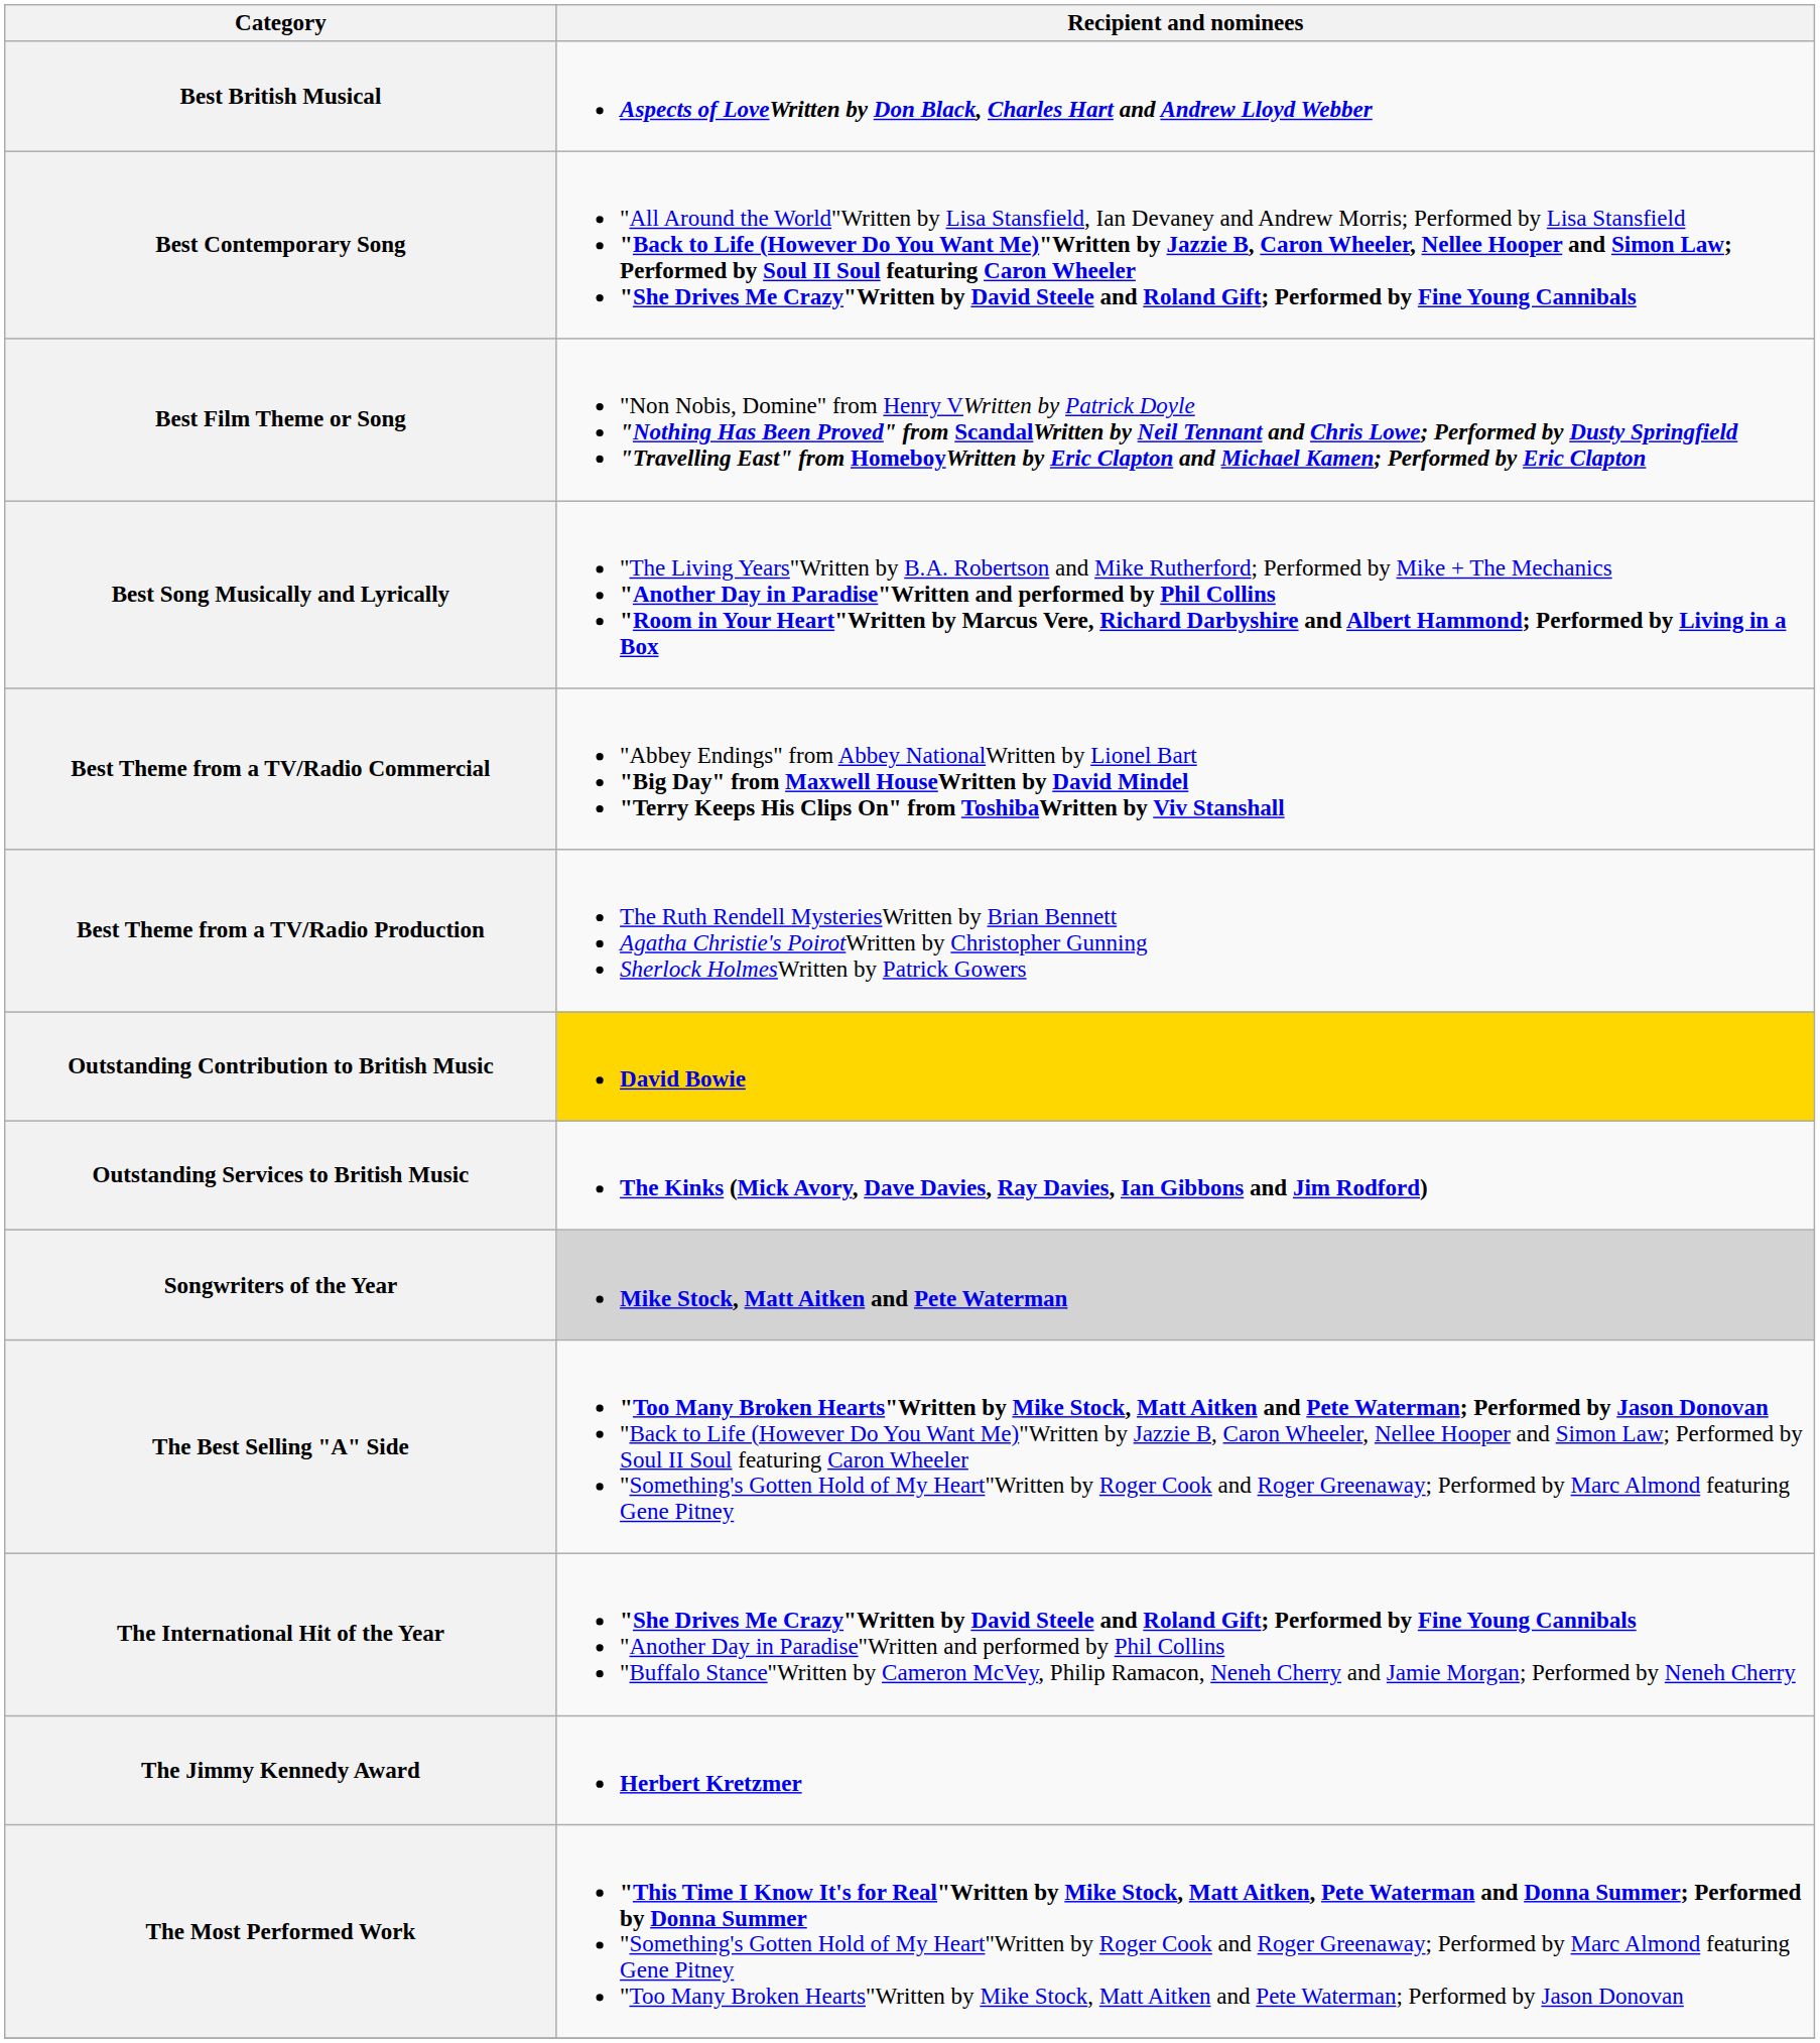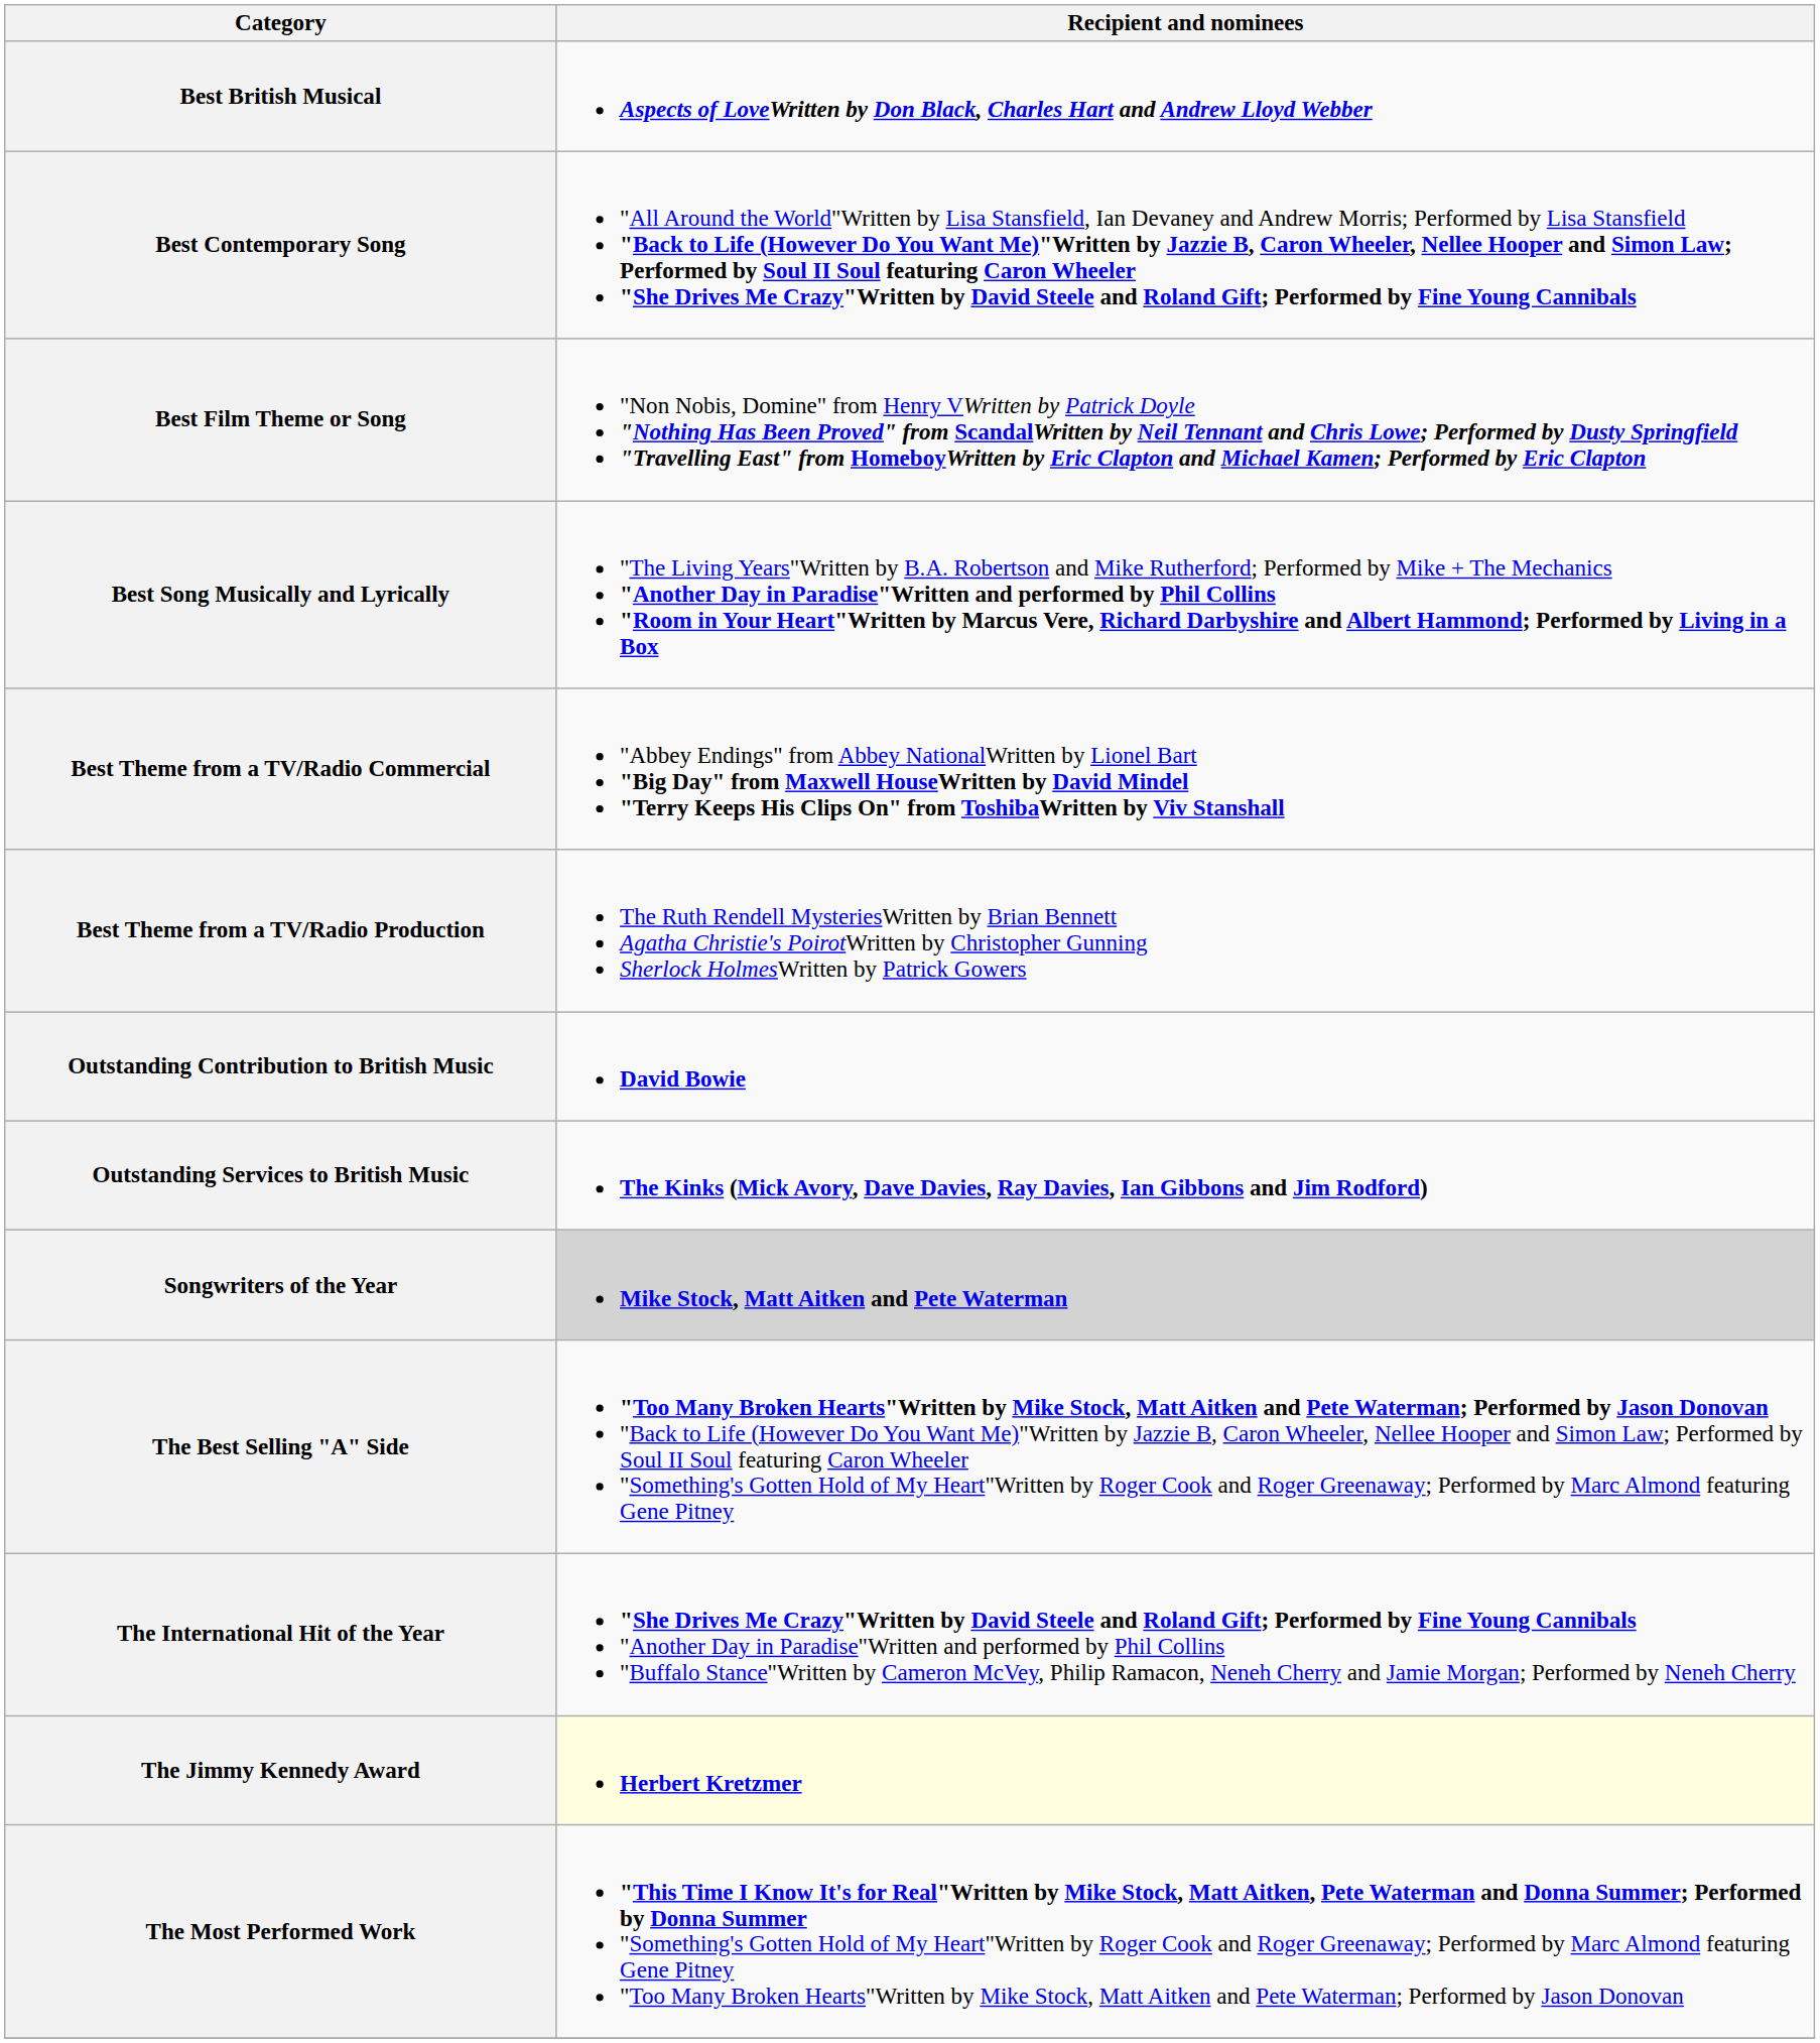Outstanding Contribution to British Music | Recipient and nominees: gold background -> no background
The Jimmy Kennedy Award | Recipient and nominees: no background -> lightyellow background
